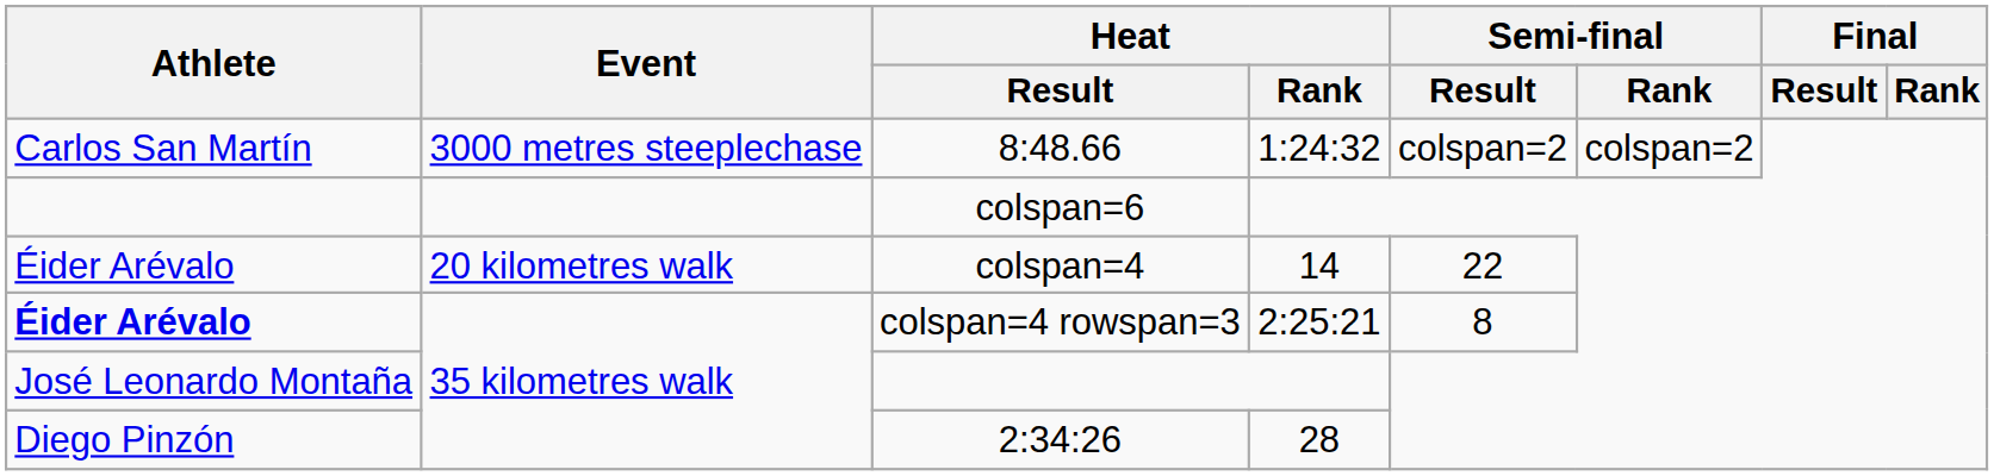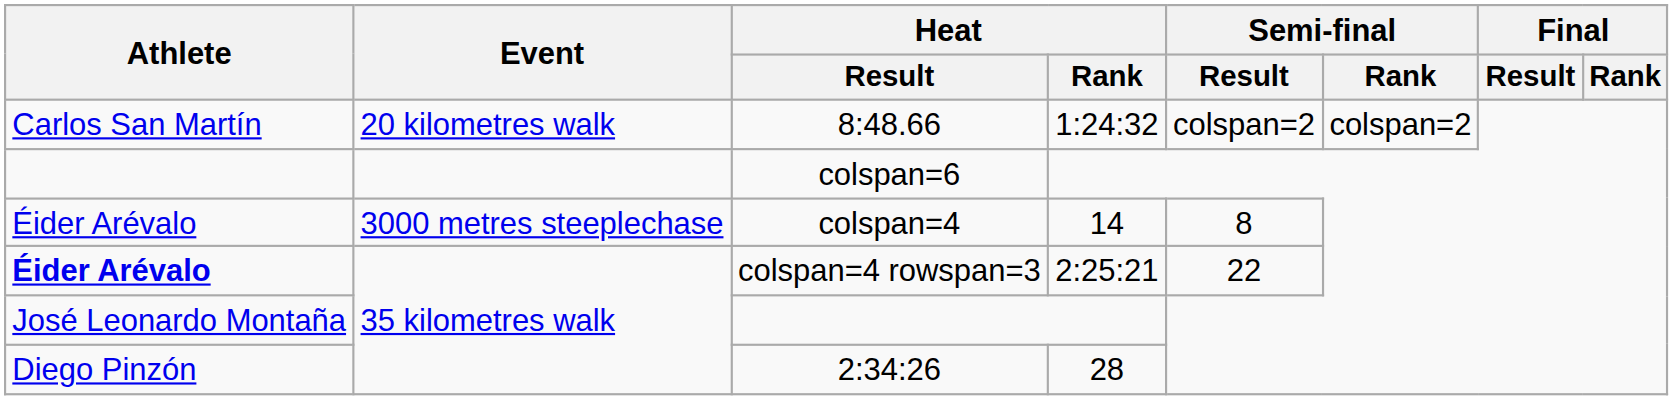8:48.66 | Event: 3000 metres steeplechase -> 20 kilometres walk
colspan=4 | Event: 20 kilometres walk -> 3000 metres steeplechase
colspan=4 | Semi-final / Result: 22 -> 8
colspan=4 rowspan=3 | Semi-final / Result: 8 -> 22
